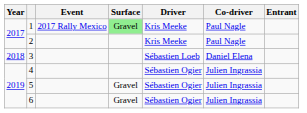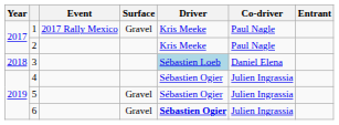1 | Surface: lightgreen background -> no background
3 | Driver: no background -> lightblue background
6 | Driver: normal -> bold
